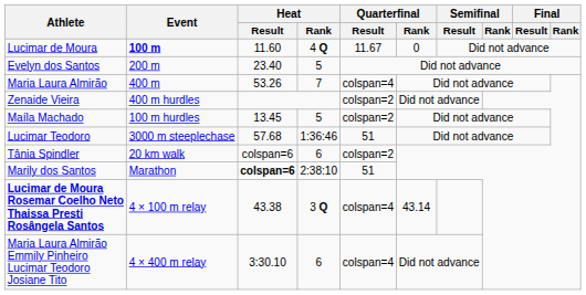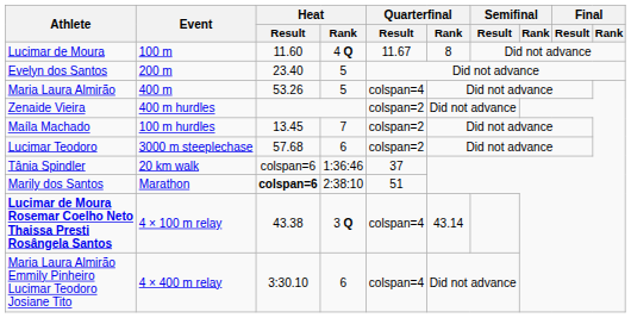Lucimar de Moura | Event: bold -> normal
Lucimar de Moura | Quarterfinal / Rank: 0 -> 8
Maria Laura Almirão | Heat / Rank: 7 -> 5
Maíla Machado | Heat / Rank: 5 -> 7
Lucimar Teodoro | Heat / Rank: 1:36:46 -> 6
Lucimar Teodoro | Quarterfinal / Result: 51 -> colspan=2
Tânia Spindler | Heat / Rank: 6 -> 1:36:46
Tânia Spindler | Quarterfinal / Result: colspan=2 -> 37
